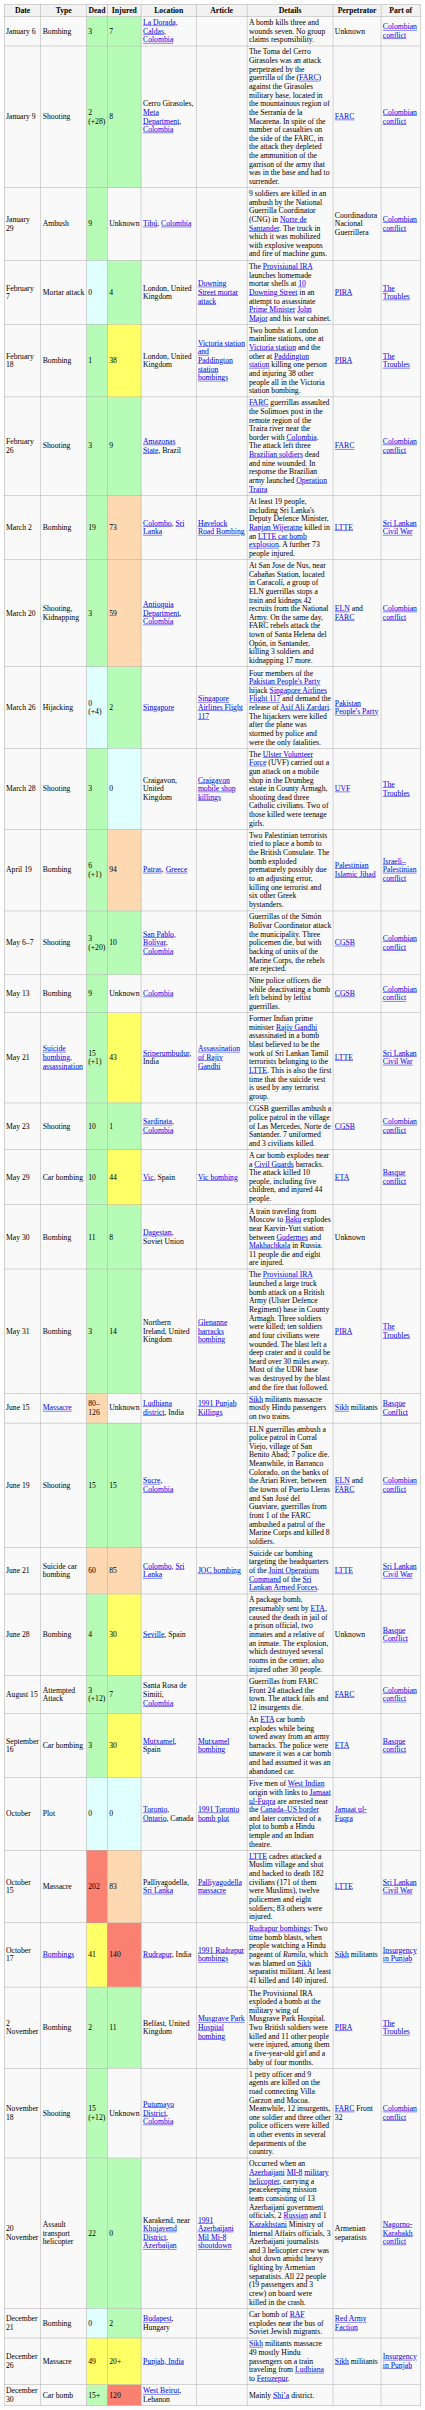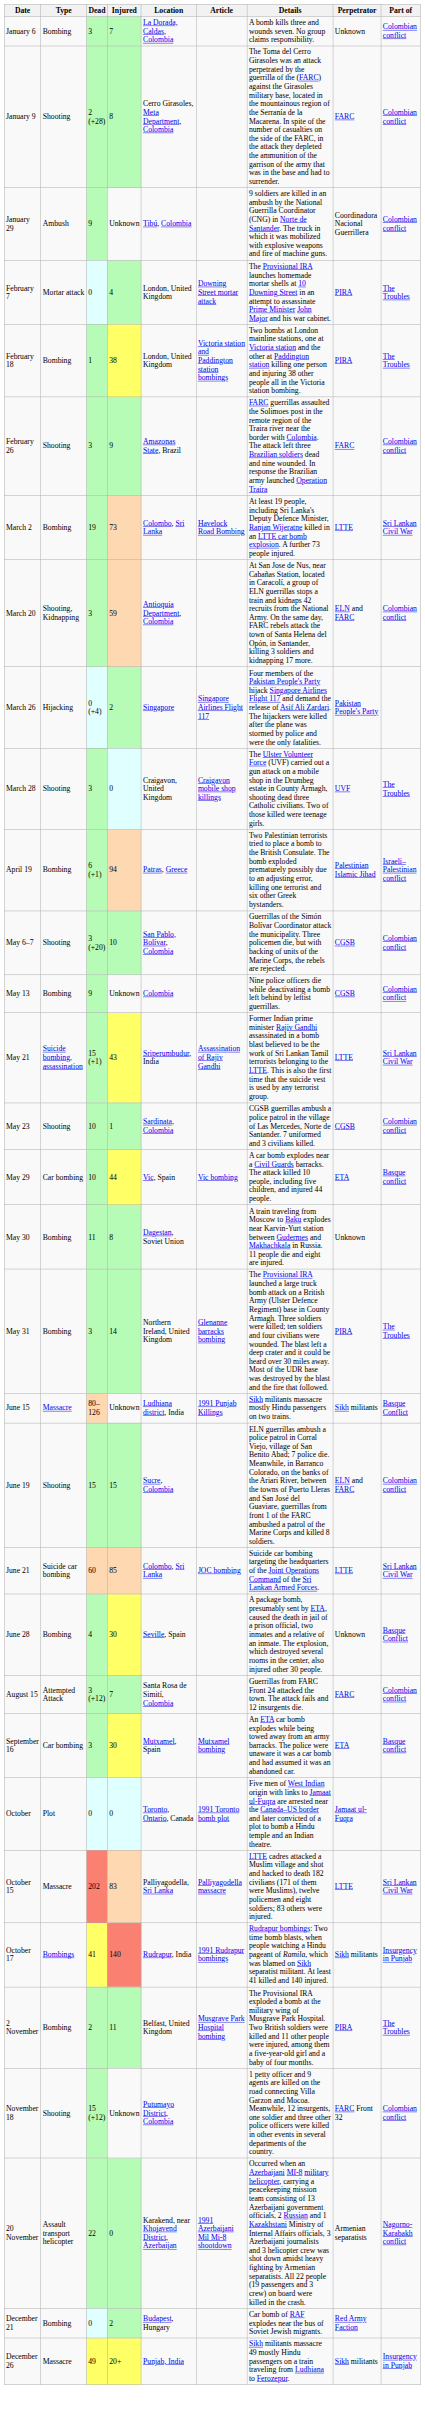- row: December 30 | Car bomb | 15+ | 120 | West Beirut, Lebanon | Mainly Shi’a district.
